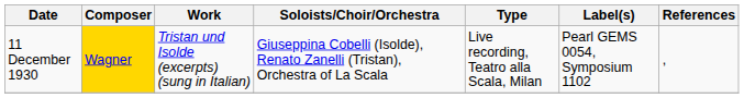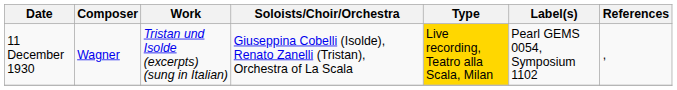11 December 1930 | Composer: gold background -> no background
11 December 1930 | Type: no background -> gold background
